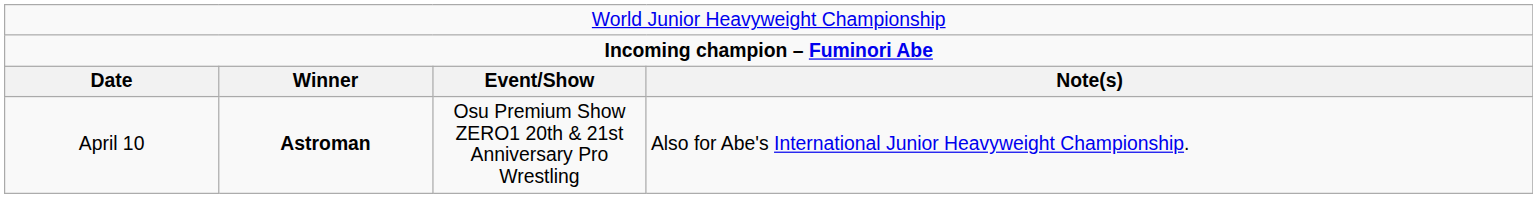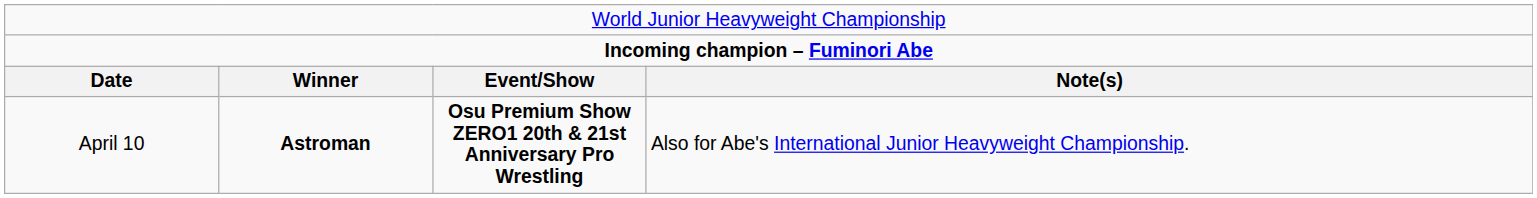April 10 | column 3: normal -> bold
